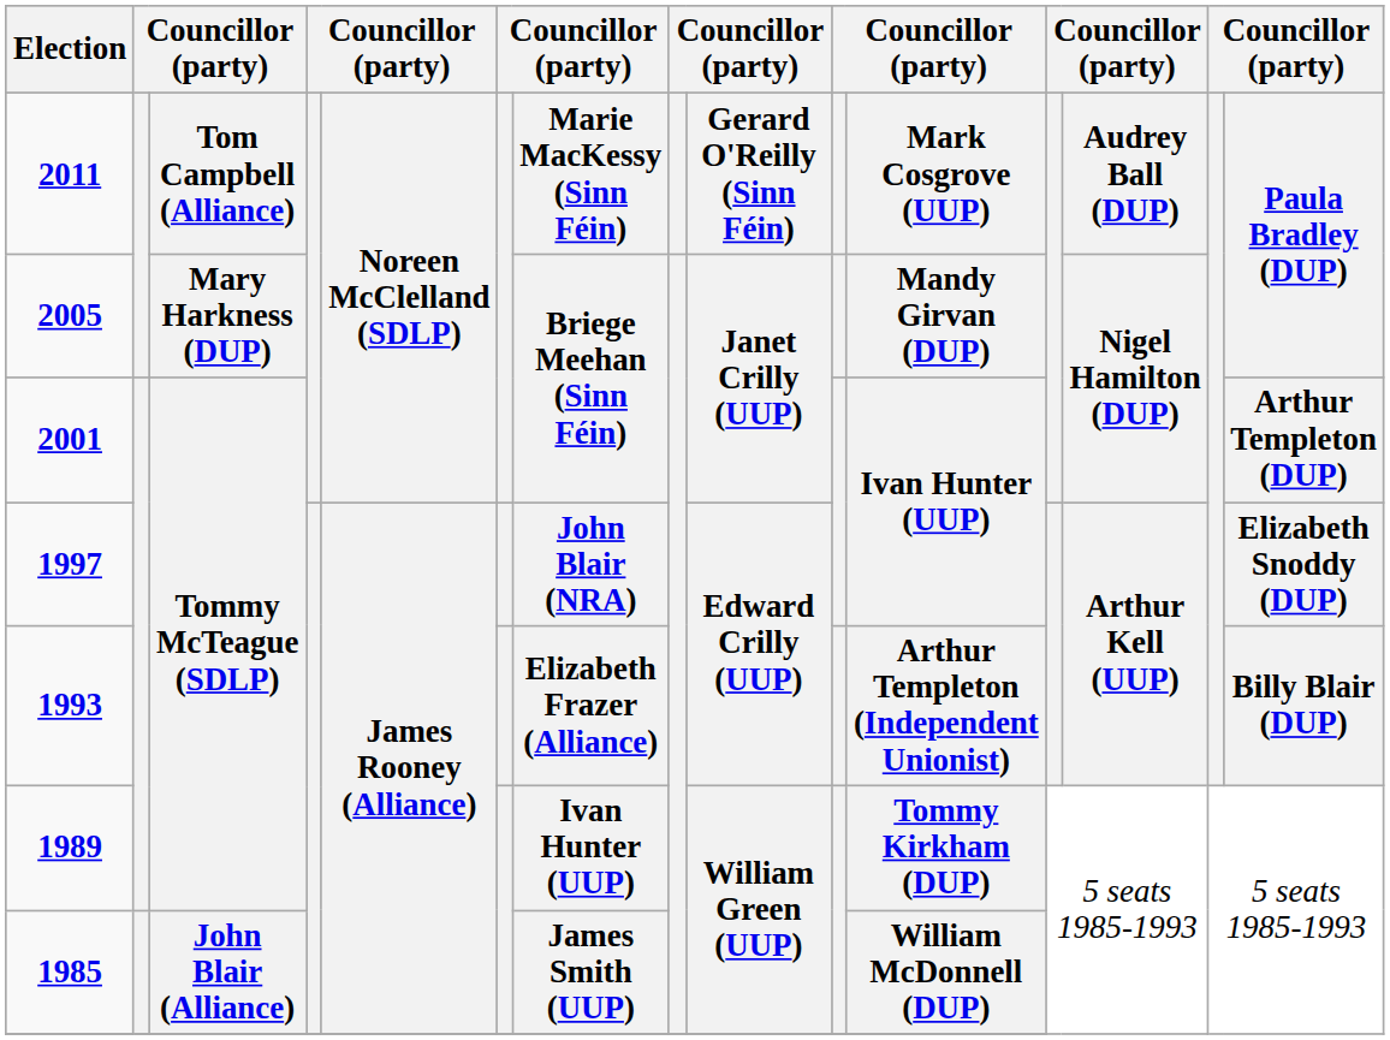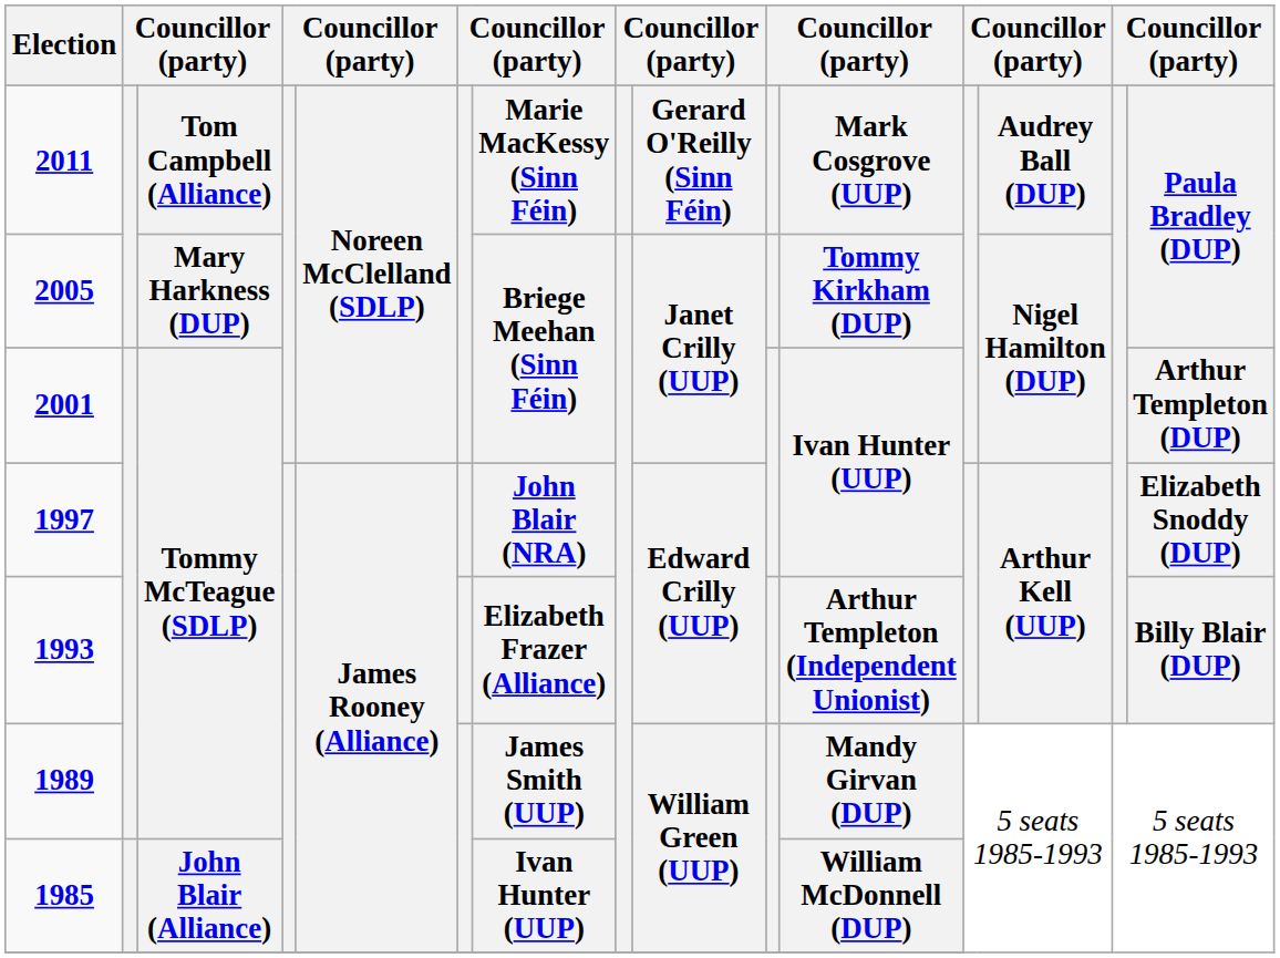2005 | column 11: Mandy Girvan (DUP) -> Tommy Kirkham (DUP)
1989 | column 7: Ivan Hunter (UUP) -> James Smith (UUP)
1989 | column 11: Tommy Kirkham (DUP) -> Mandy Girvan (DUP)
1985 | column 7: James Smith (UUP) -> Ivan Hunter (UUP)
